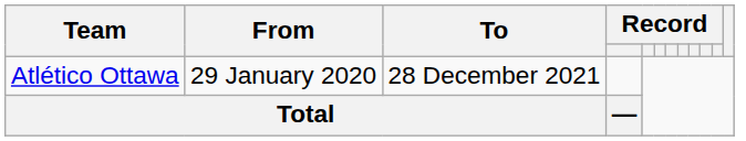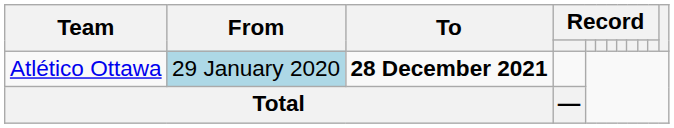Atlético Ottawa | From: no background -> lightblue background
Atlético Ottawa | To: normal -> bold
